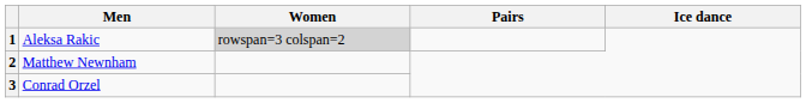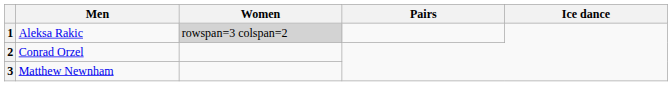2 | Men: Matthew Newnham -> Conrad Orzel
3 | Men: Conrad Orzel -> Matthew Newnham
